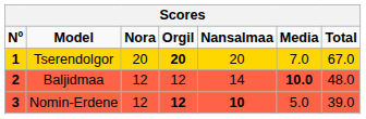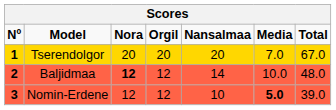Tserendolgor | Orgil: bold -> normal
Baljidmaa | Nora: normal -> bold
Baljidmaa | Media: bold -> normal
Nomin-Erdene | Orgil: bold -> normal
Nomin-Erdene | Nansalmaa: bold -> normal
Nomin-Erdene | Media: normal -> bold
